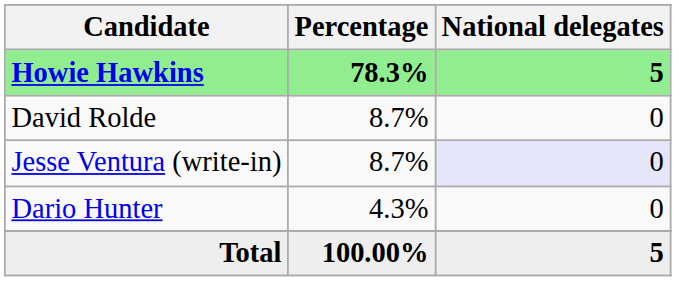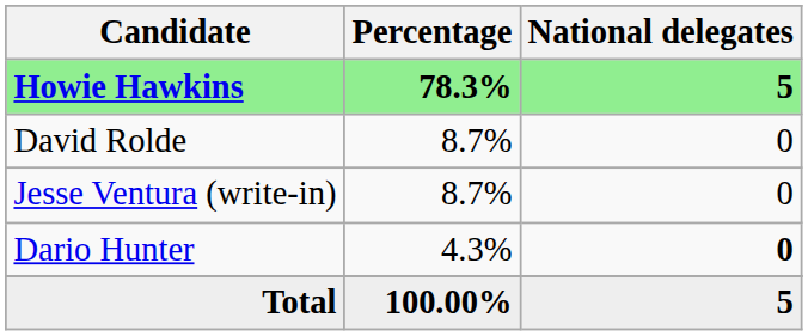Jesse Ventura (write-in) | National delegates: lavender background -> no background
Dario Hunter | National delegates: normal -> bold
